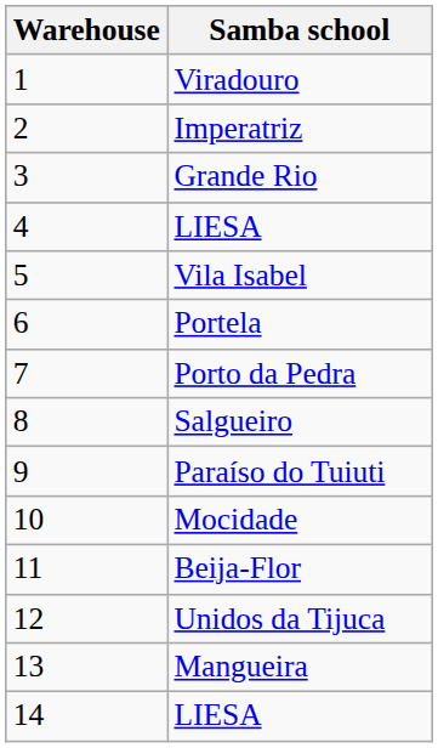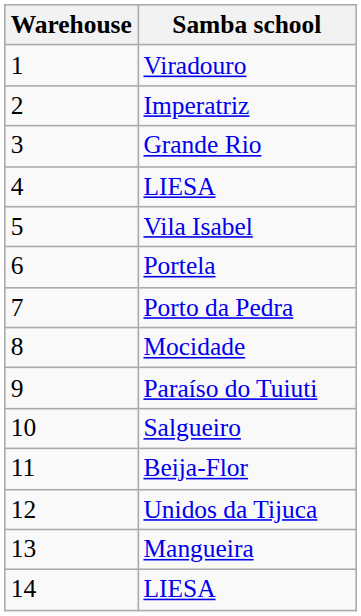row 9 | Samba school: Salgueiro -> Mocidade
row 11 | Samba school: Mocidade -> Salgueiro
